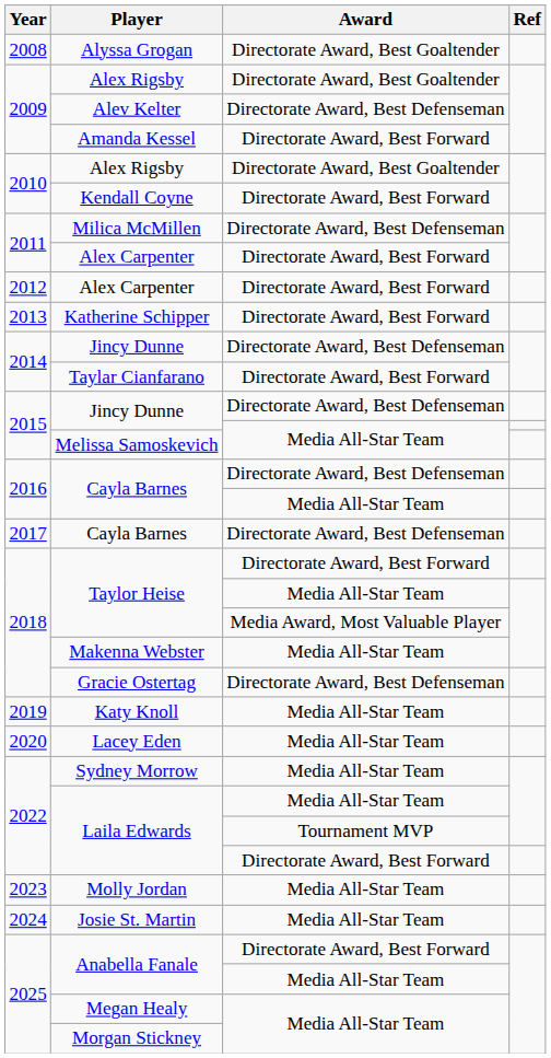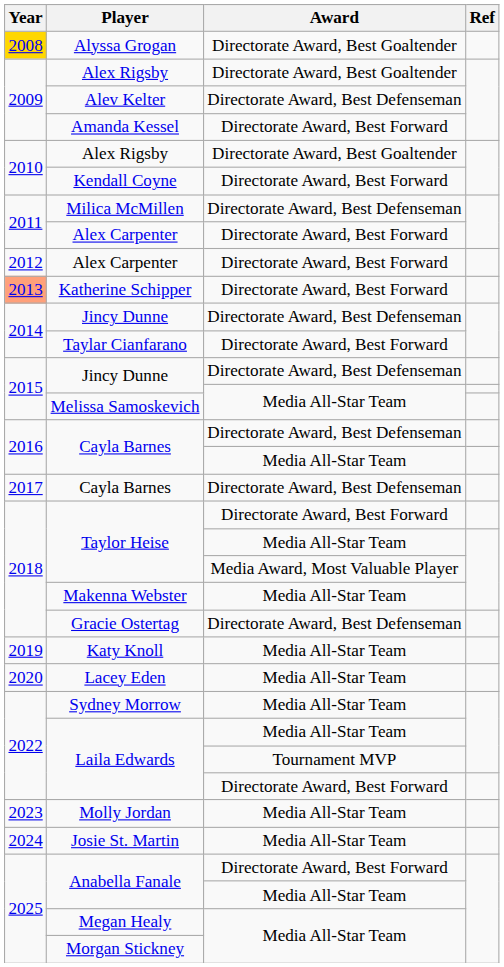Alyssa Grogan | Year: no background -> gold background
Katherine Schipper | Year: no background -> lightsalmon background
